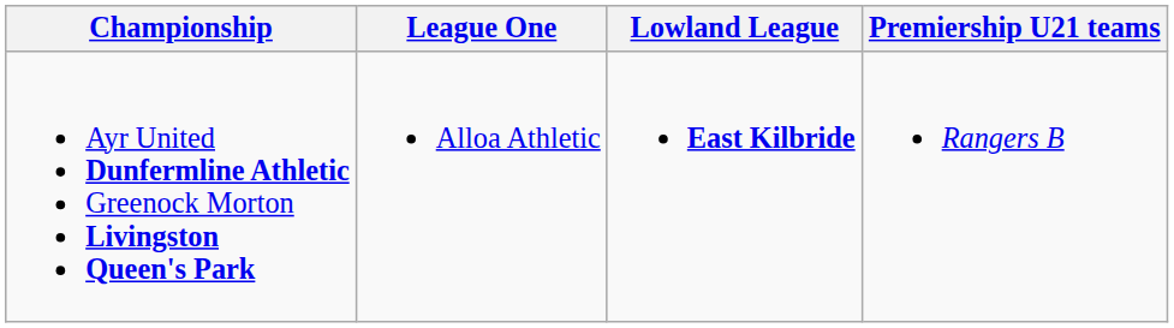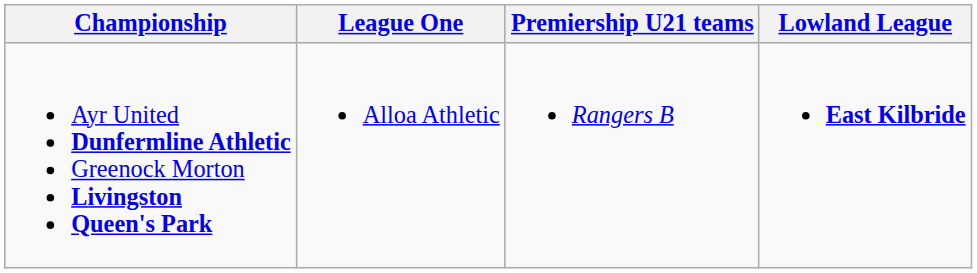columns swapped: Lowland League <-> Premiership U21 teams
